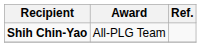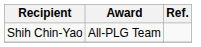row 2 | Recipient: bold -> normal
